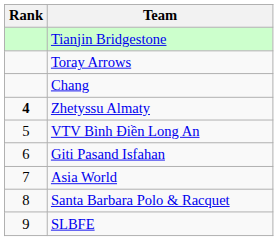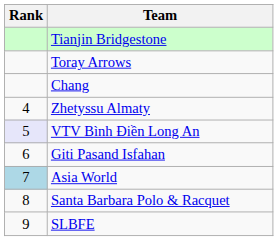Zhetyssu Almaty | Rank: bold -> normal
VTV Bình Điền Long An | Rank: no background -> lavender background
Asia World | Rank: no background -> lightblue background
